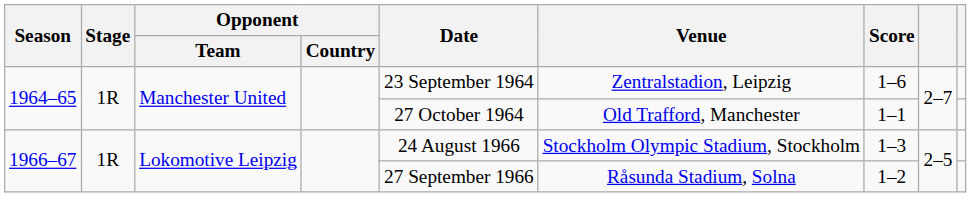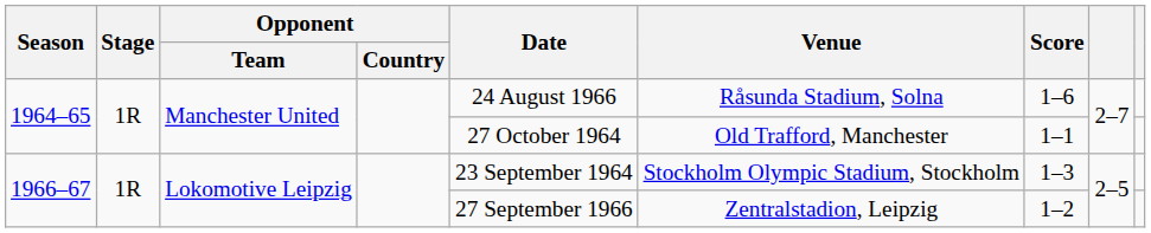row 3 | Date: 23 September 1964 -> 24 August 1966
row 3 | Venue: Zentralstadion, Leipzig -> Råsunda Stadium, Solna
row 5 | Date: 24 August 1966 -> 23 September 1964
row 6 | Venue: Råsunda Stadium, Solna -> Zentralstadion, Leipzig
